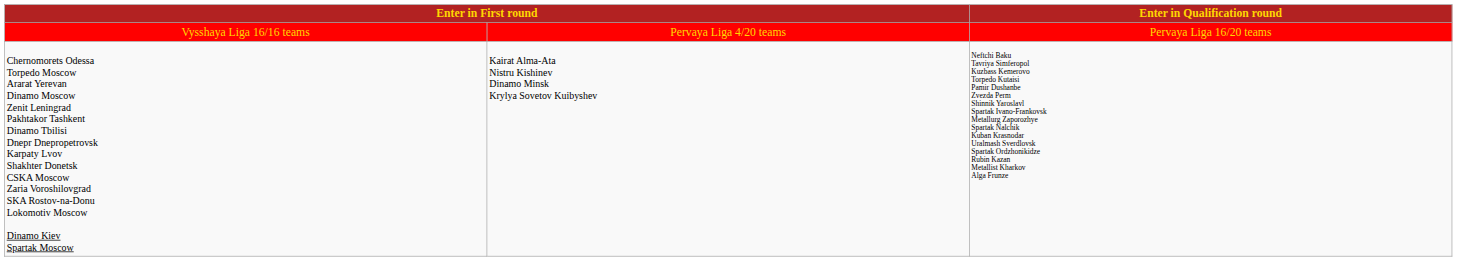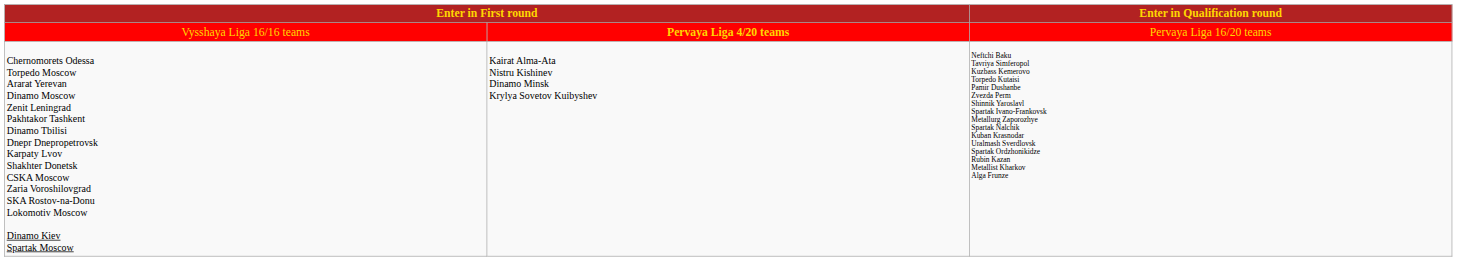Vysshaya Liga 16/16 teams | column 2: normal -> bold
